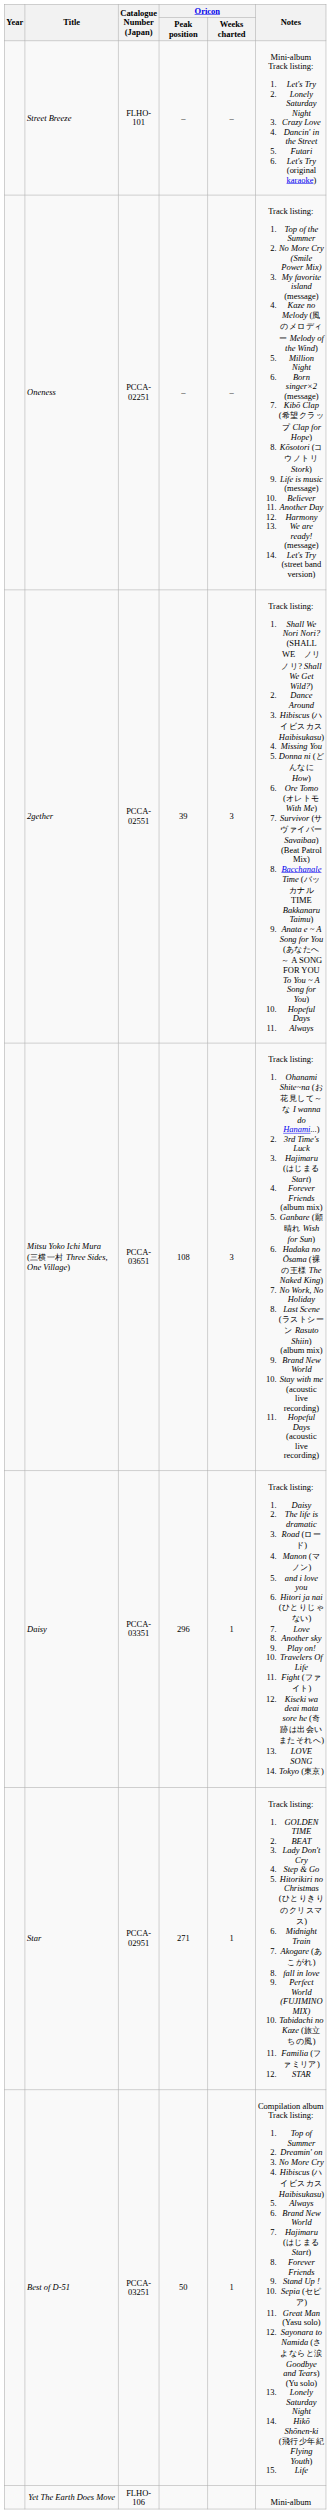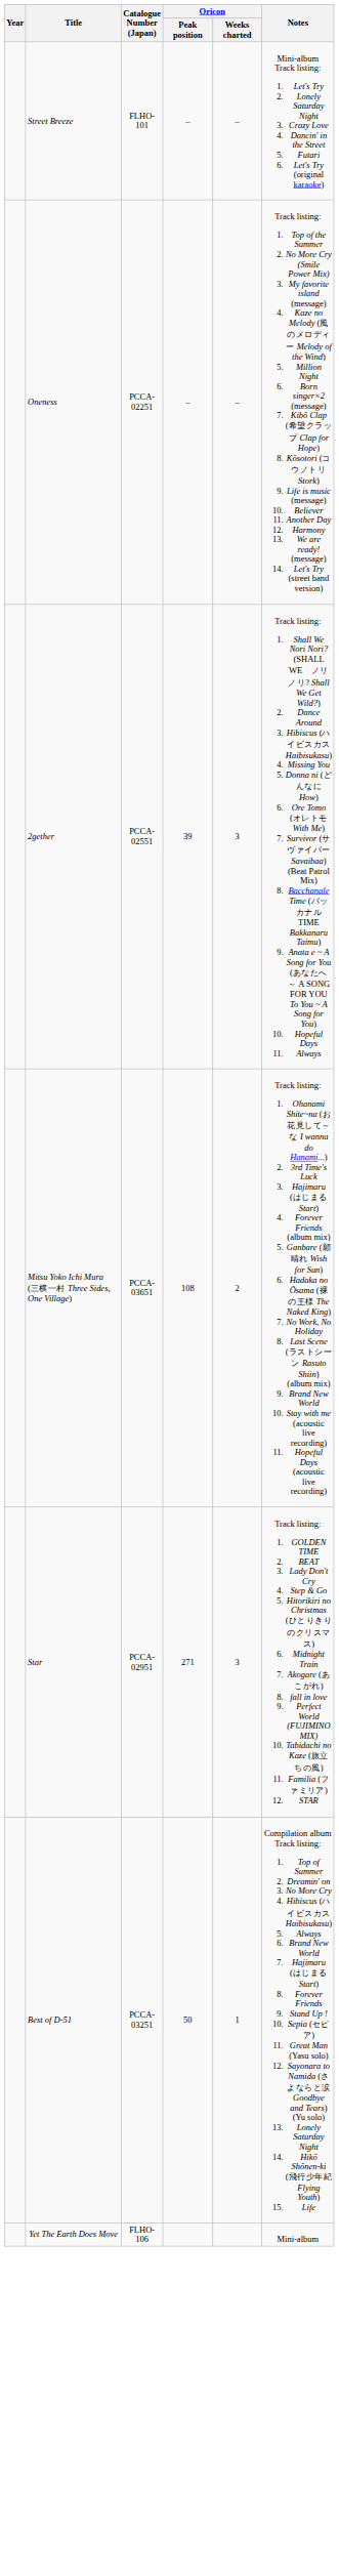Mitsu Yoko Ichi Mura (三横一村 Three Sides, One Village) | Oricon / Weeks charted: 3 -> 2
- row: Daisy | PCCA-03351 | 296 | 1 | Track listing: Daisy The life is dramatic Road (ロード) Manon (マノン) and i love you Hitori ja nai (ひとりじゃない) Love Another sky Play on! Travelers Of Life Fight (ファイト) Kiseki wa deai mata sore he (奇跡は出会いまたそれへ) LOVE SONG Tokyo (東京)
Star | Oricon / Weeks charted: 1 -> 3
